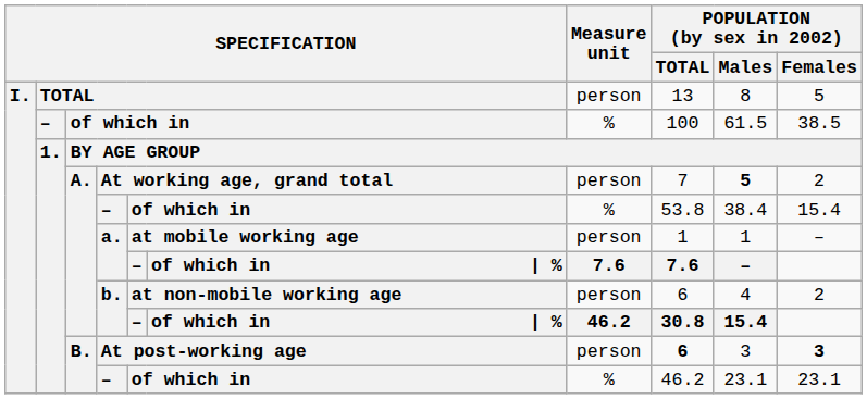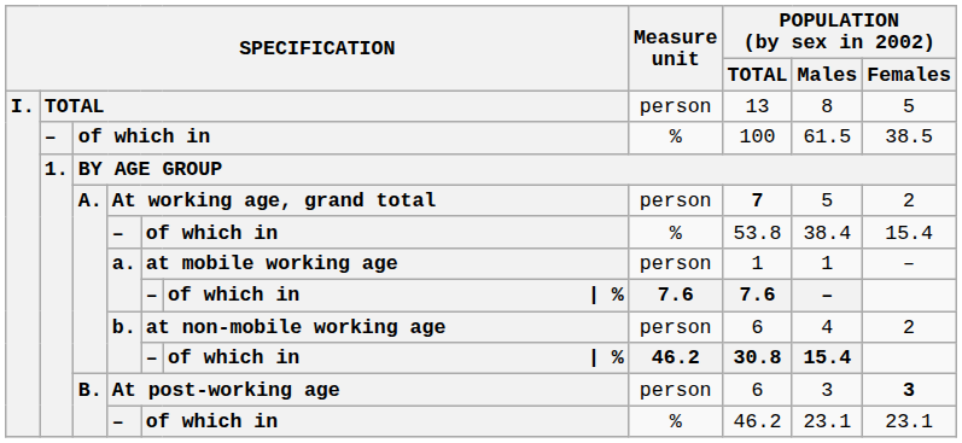At working age, grand total | POPULATION (by sex in 2002) / TOTAL: normal -> bold
At working age, grand total | POPULATION (by sex in 2002) / Males: bold -> normal
At post-working age | POPULATION (by sex in 2002) / TOTAL: bold -> normal
